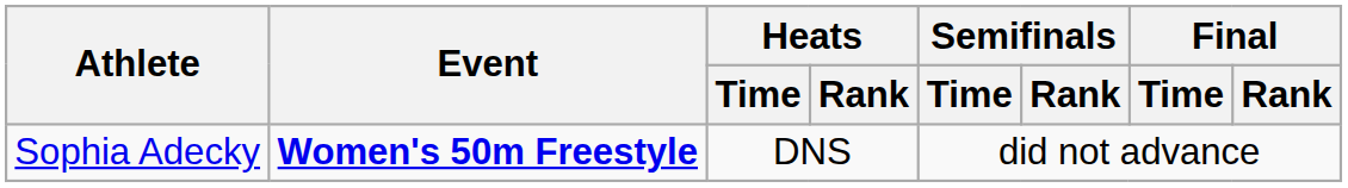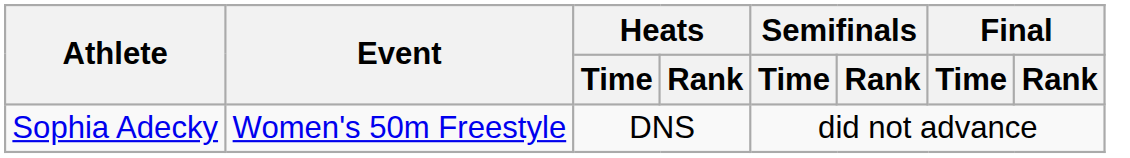Sophia Adecky | Event: bold -> normal
